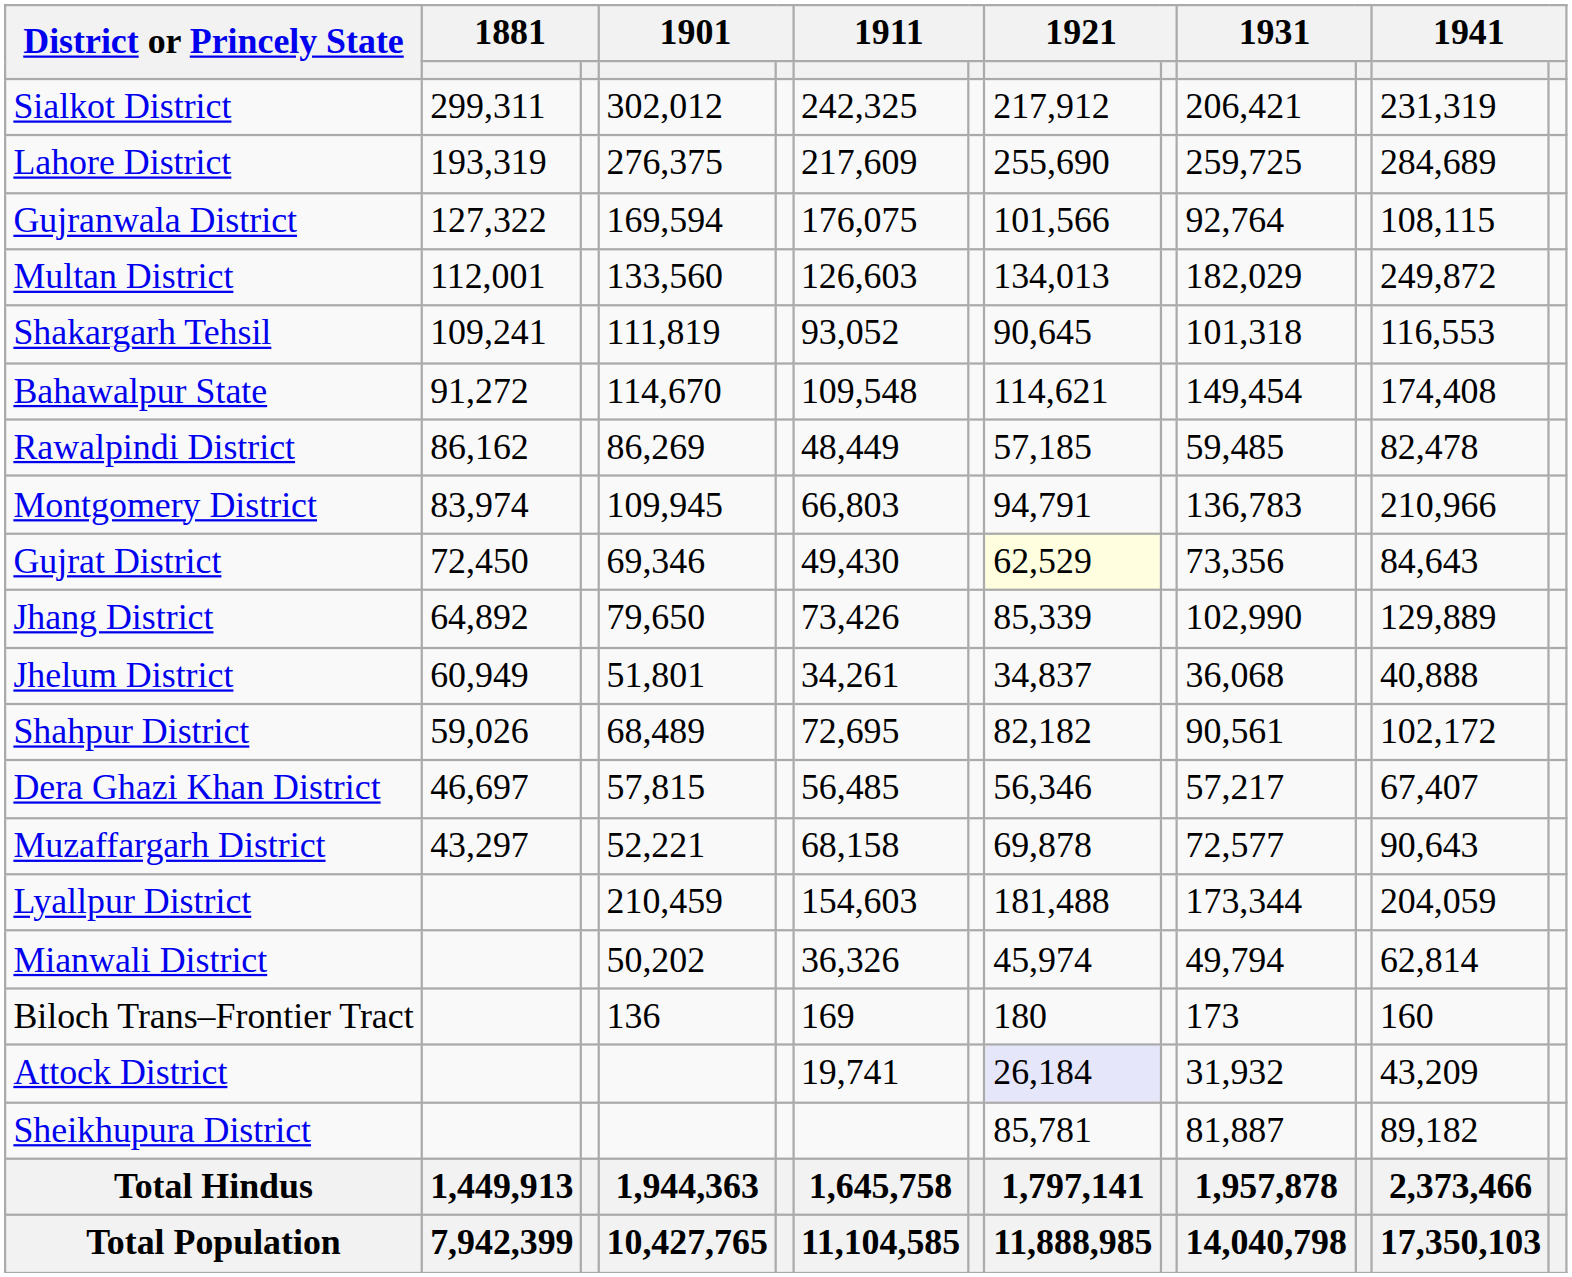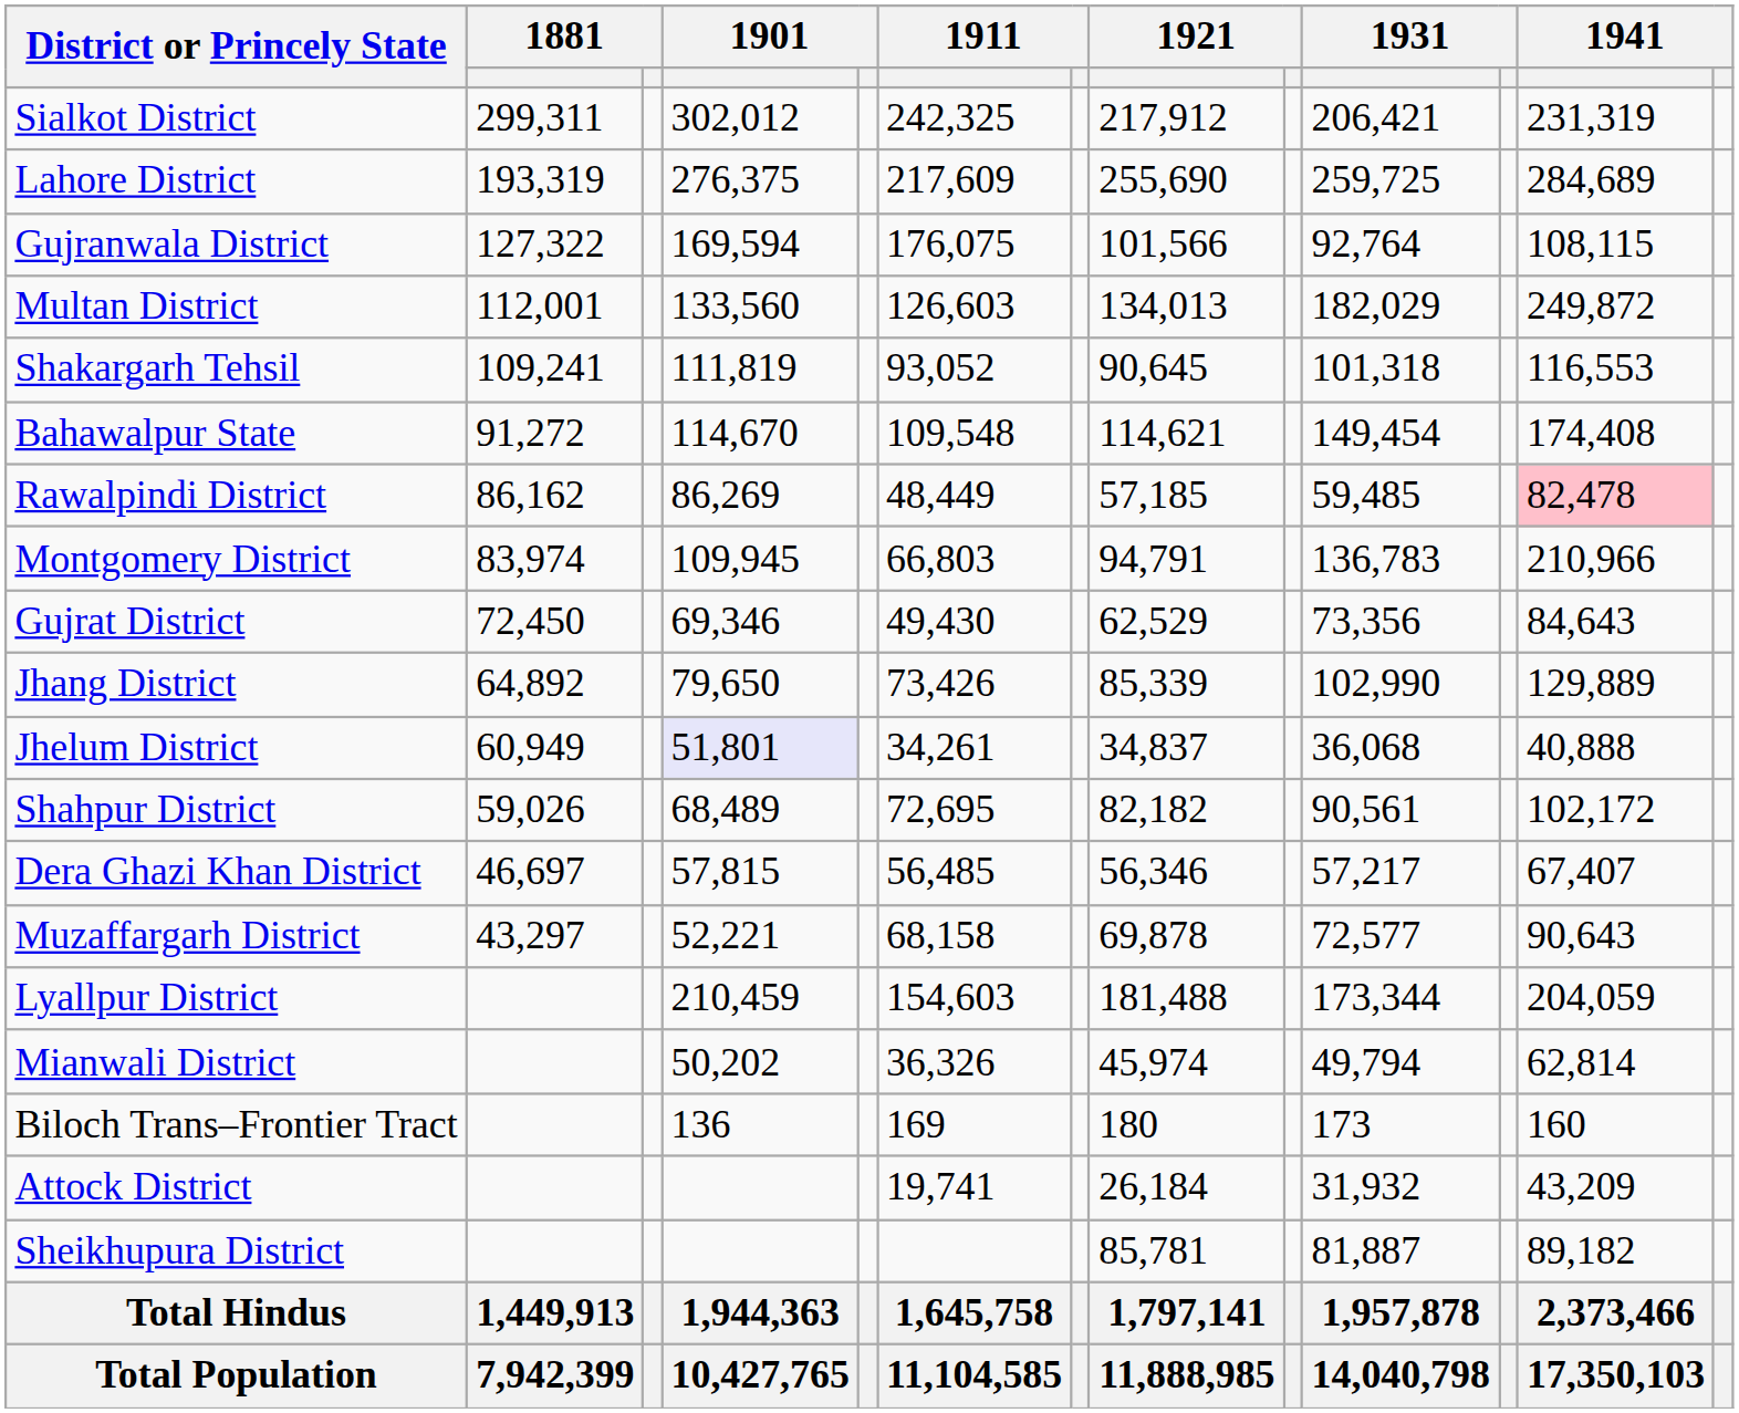Rawalpindi District | column 12: no background -> pink background
Gujrat District | column 8: lightyellow background -> no background
Jhelum District | column 4: no background -> lavender background
Attock District | column 8: lavender background -> no background
